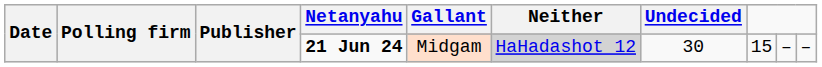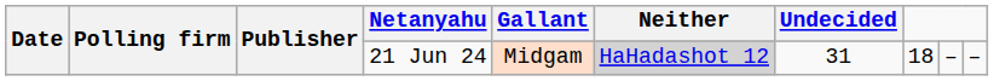row 2 | Netanyahu: bold -> normal
row 2 | Undecided: 30 -> 31
row 2 | column 8: 15 -> 18
